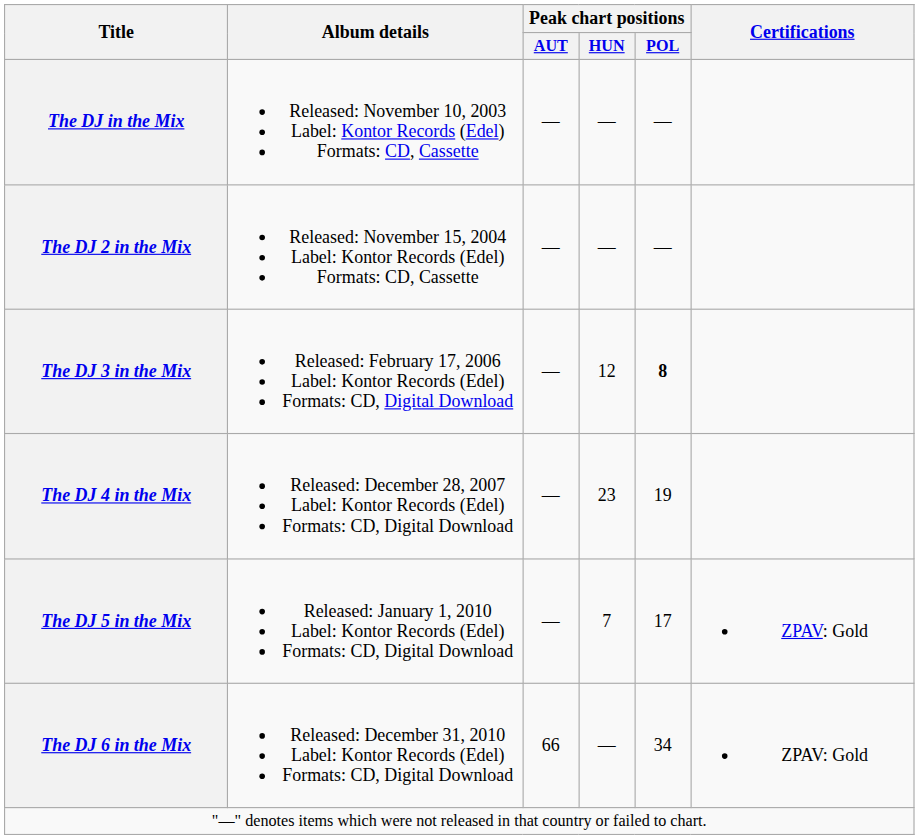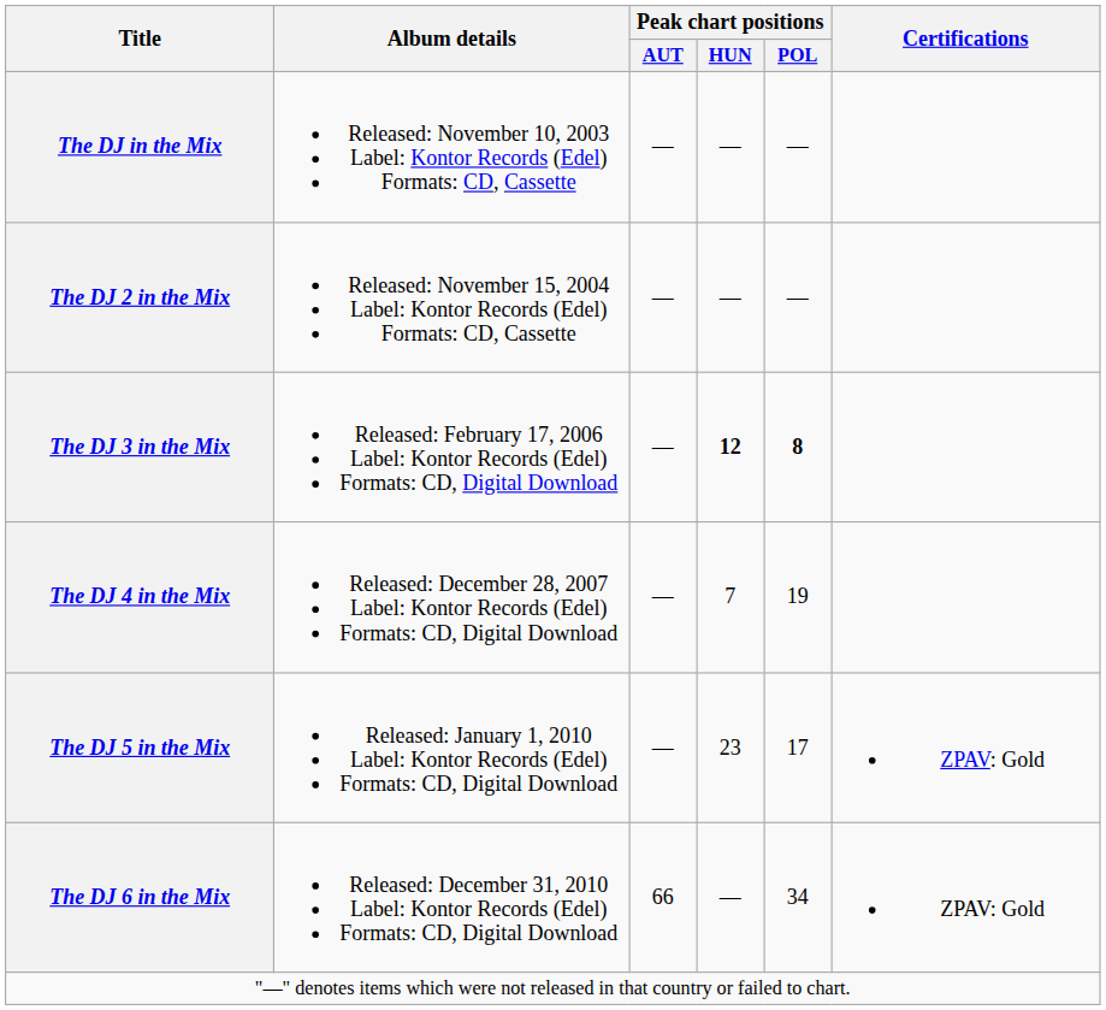The DJ 3 in the Mix | Peak chart positions / HUN: normal -> bold
The DJ 4 in the Mix | Peak chart positions / HUN: 23 -> 7
The DJ 5 in the Mix | Peak chart positions / HUN: 7 -> 23
